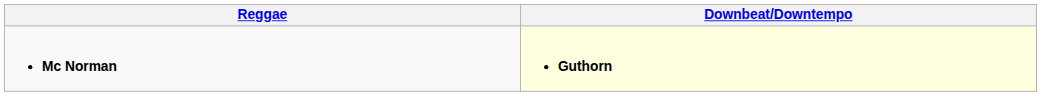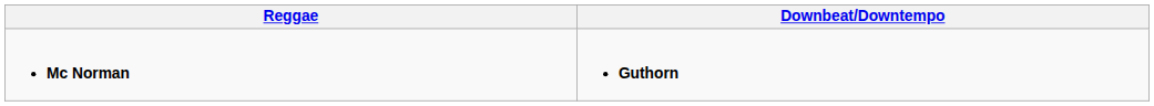Mc Norman | Downbeat/Downtempo: lightyellow background -> no background
